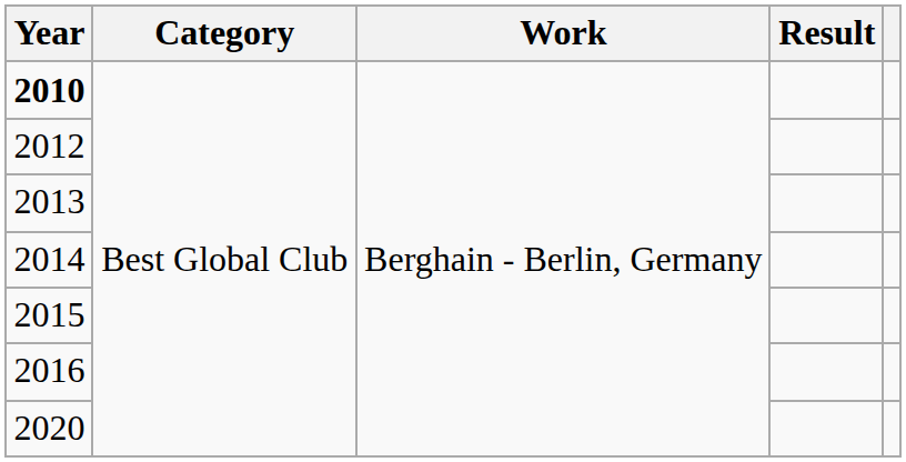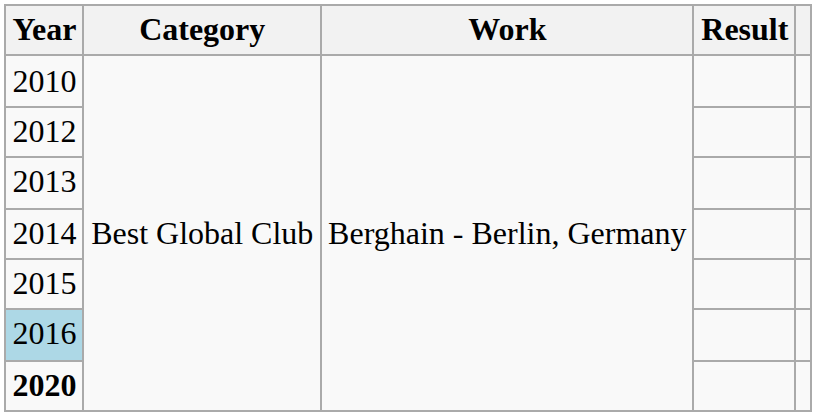2010 | Year: bold -> normal
2016 | Year: no background -> lightblue background
2020 | Year: normal -> bold
